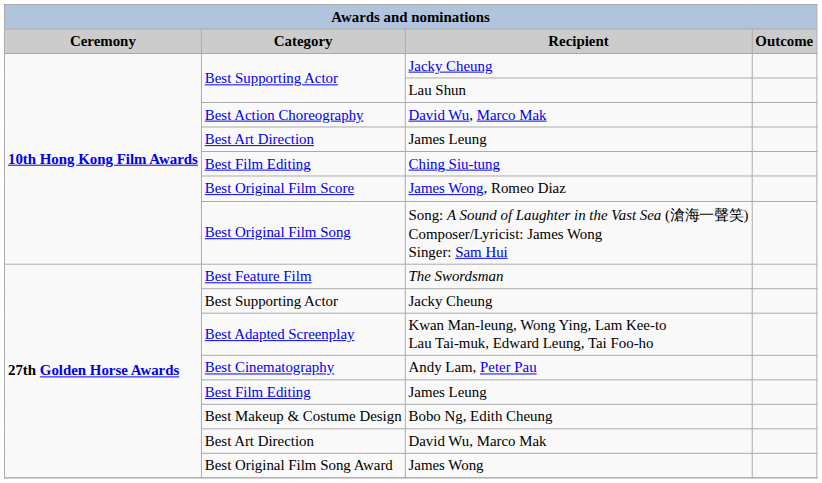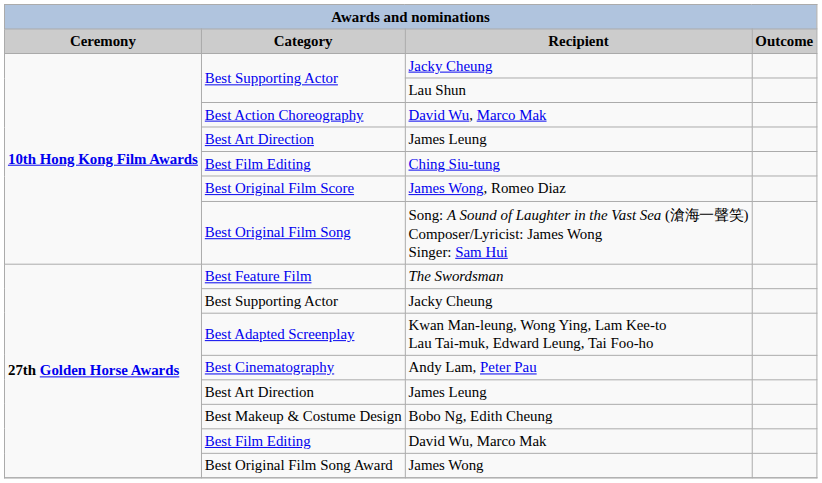27th Golden Horse Awards / James Leung | Category: Best Film Editing -> Best Art Direction
27th Golden Horse Awards / David Wu, Marco Mak | Category: Best Art Direction -> Best Film Editing
